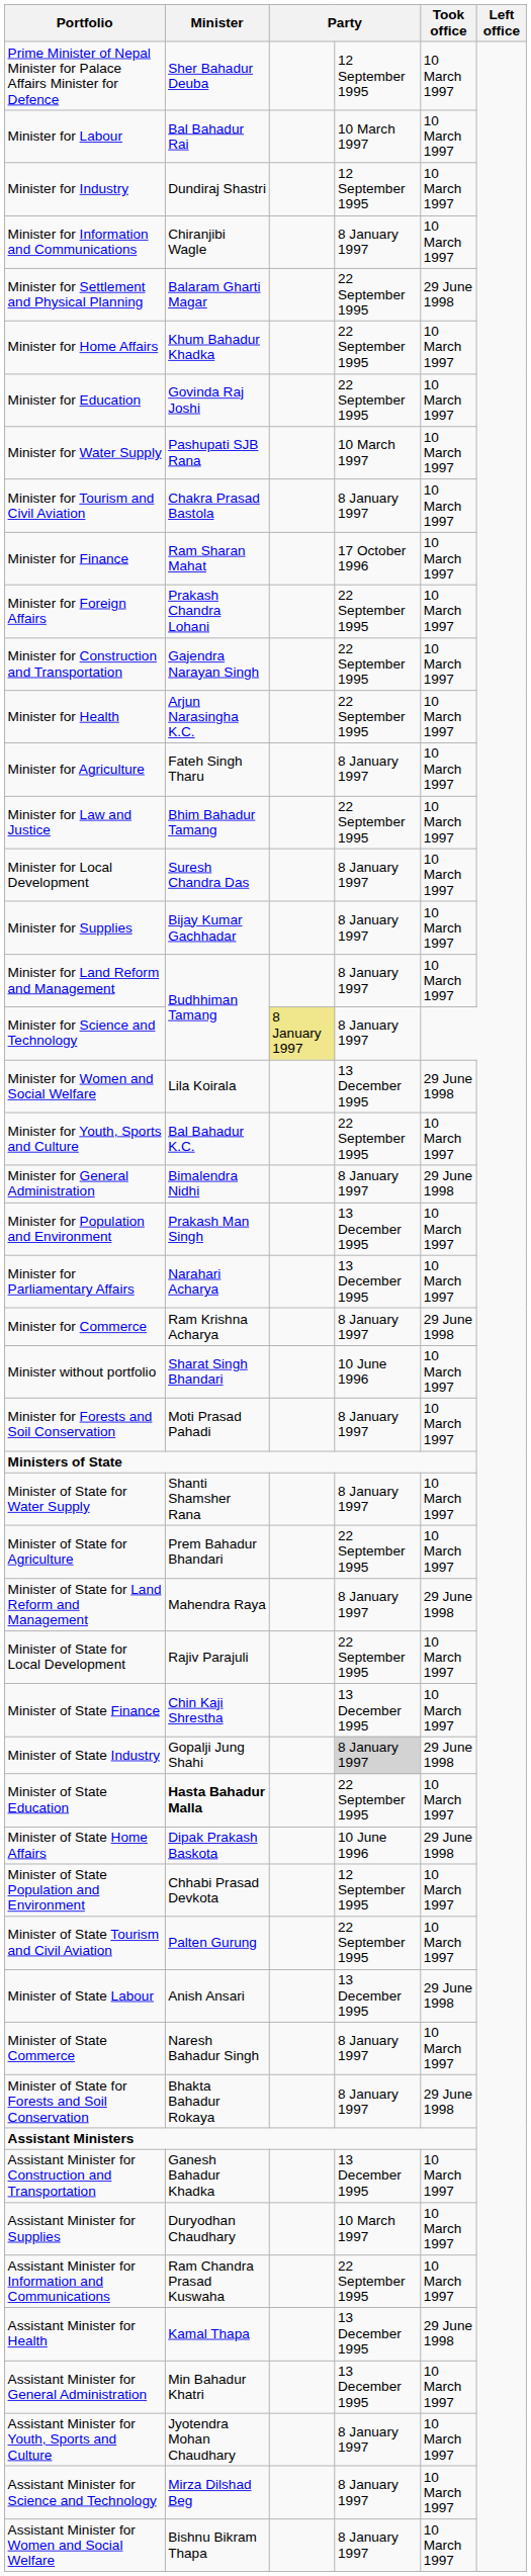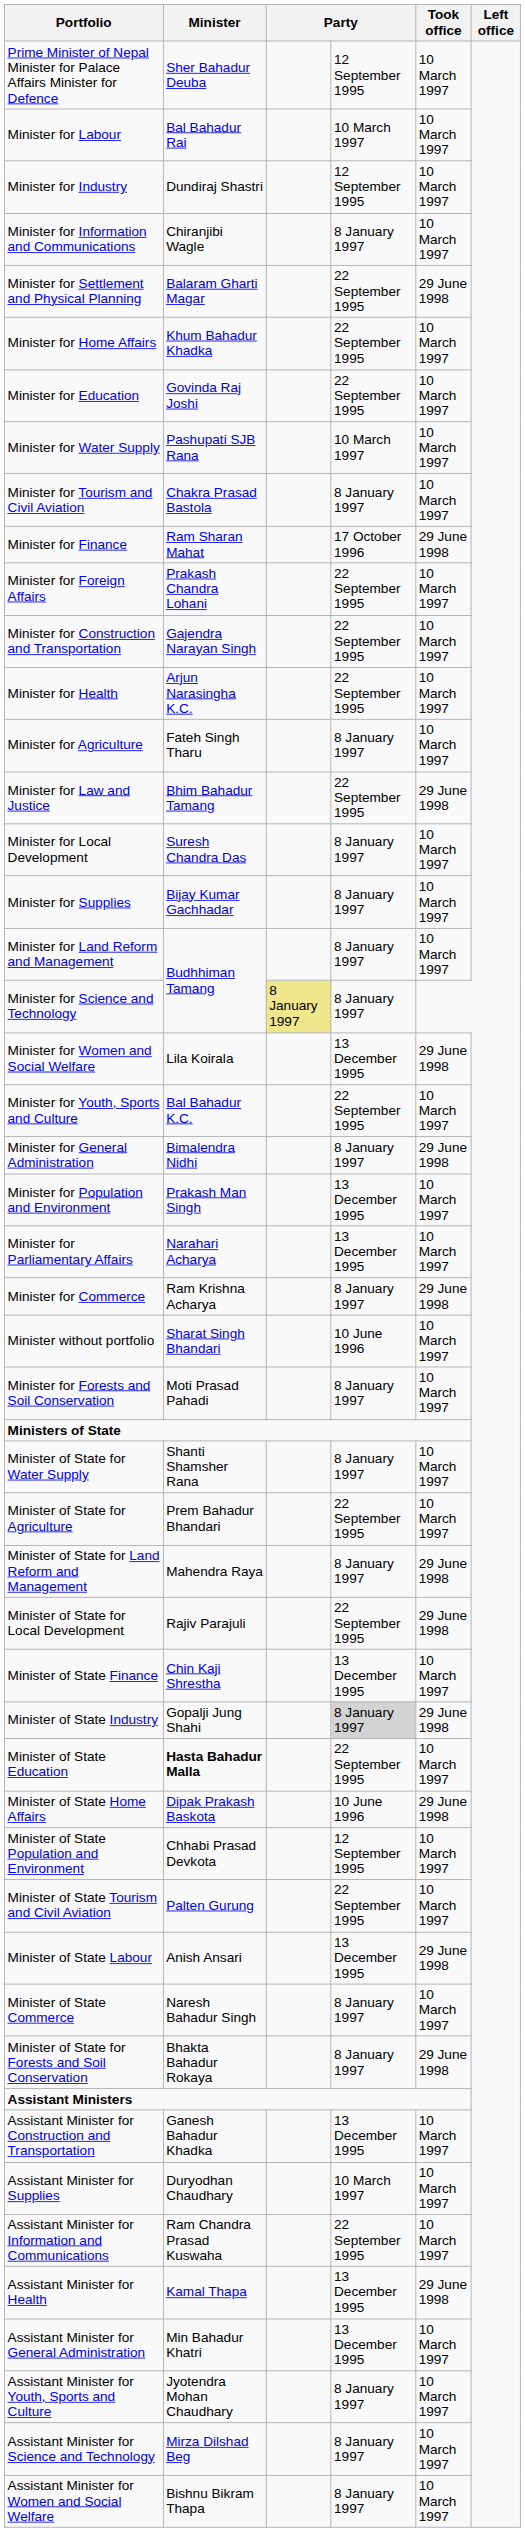Minister for Finance | Took office: 10 March 1997 -> 29 June 1998
Minister for Law and Justice | Took office: 10 March 1997 -> 29 June 1998
Minister of State for Local Development | Took office: 10 March 1997 -> 29 June 1998
